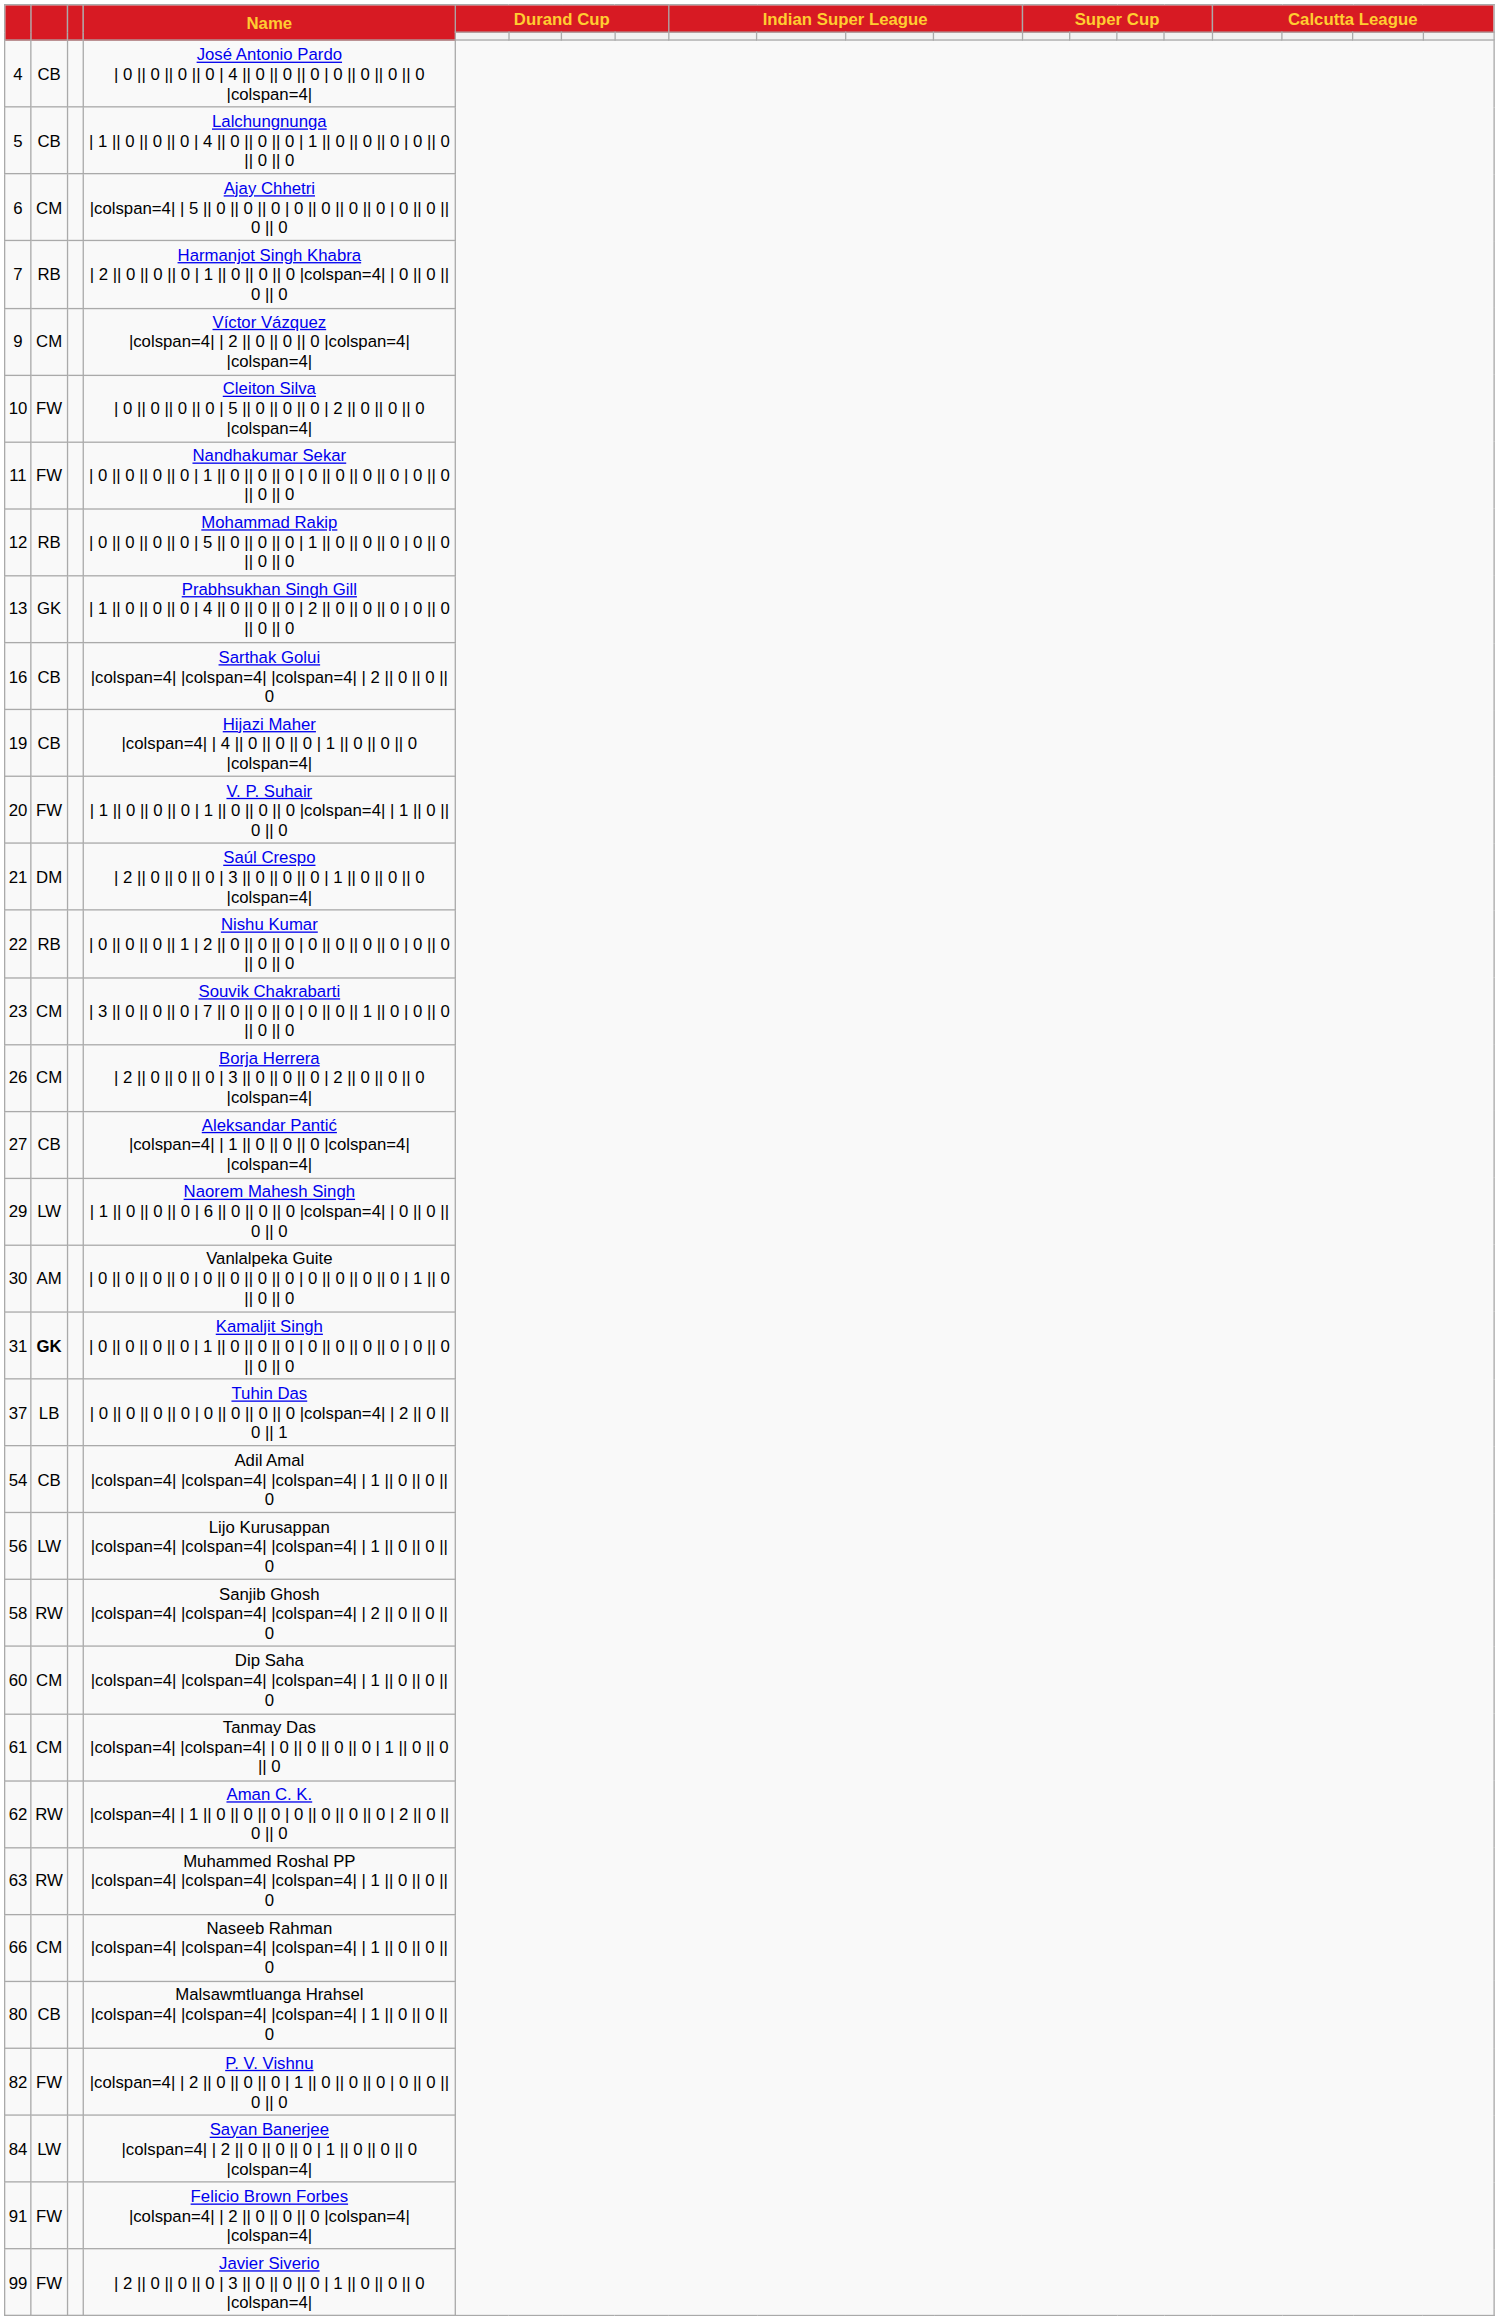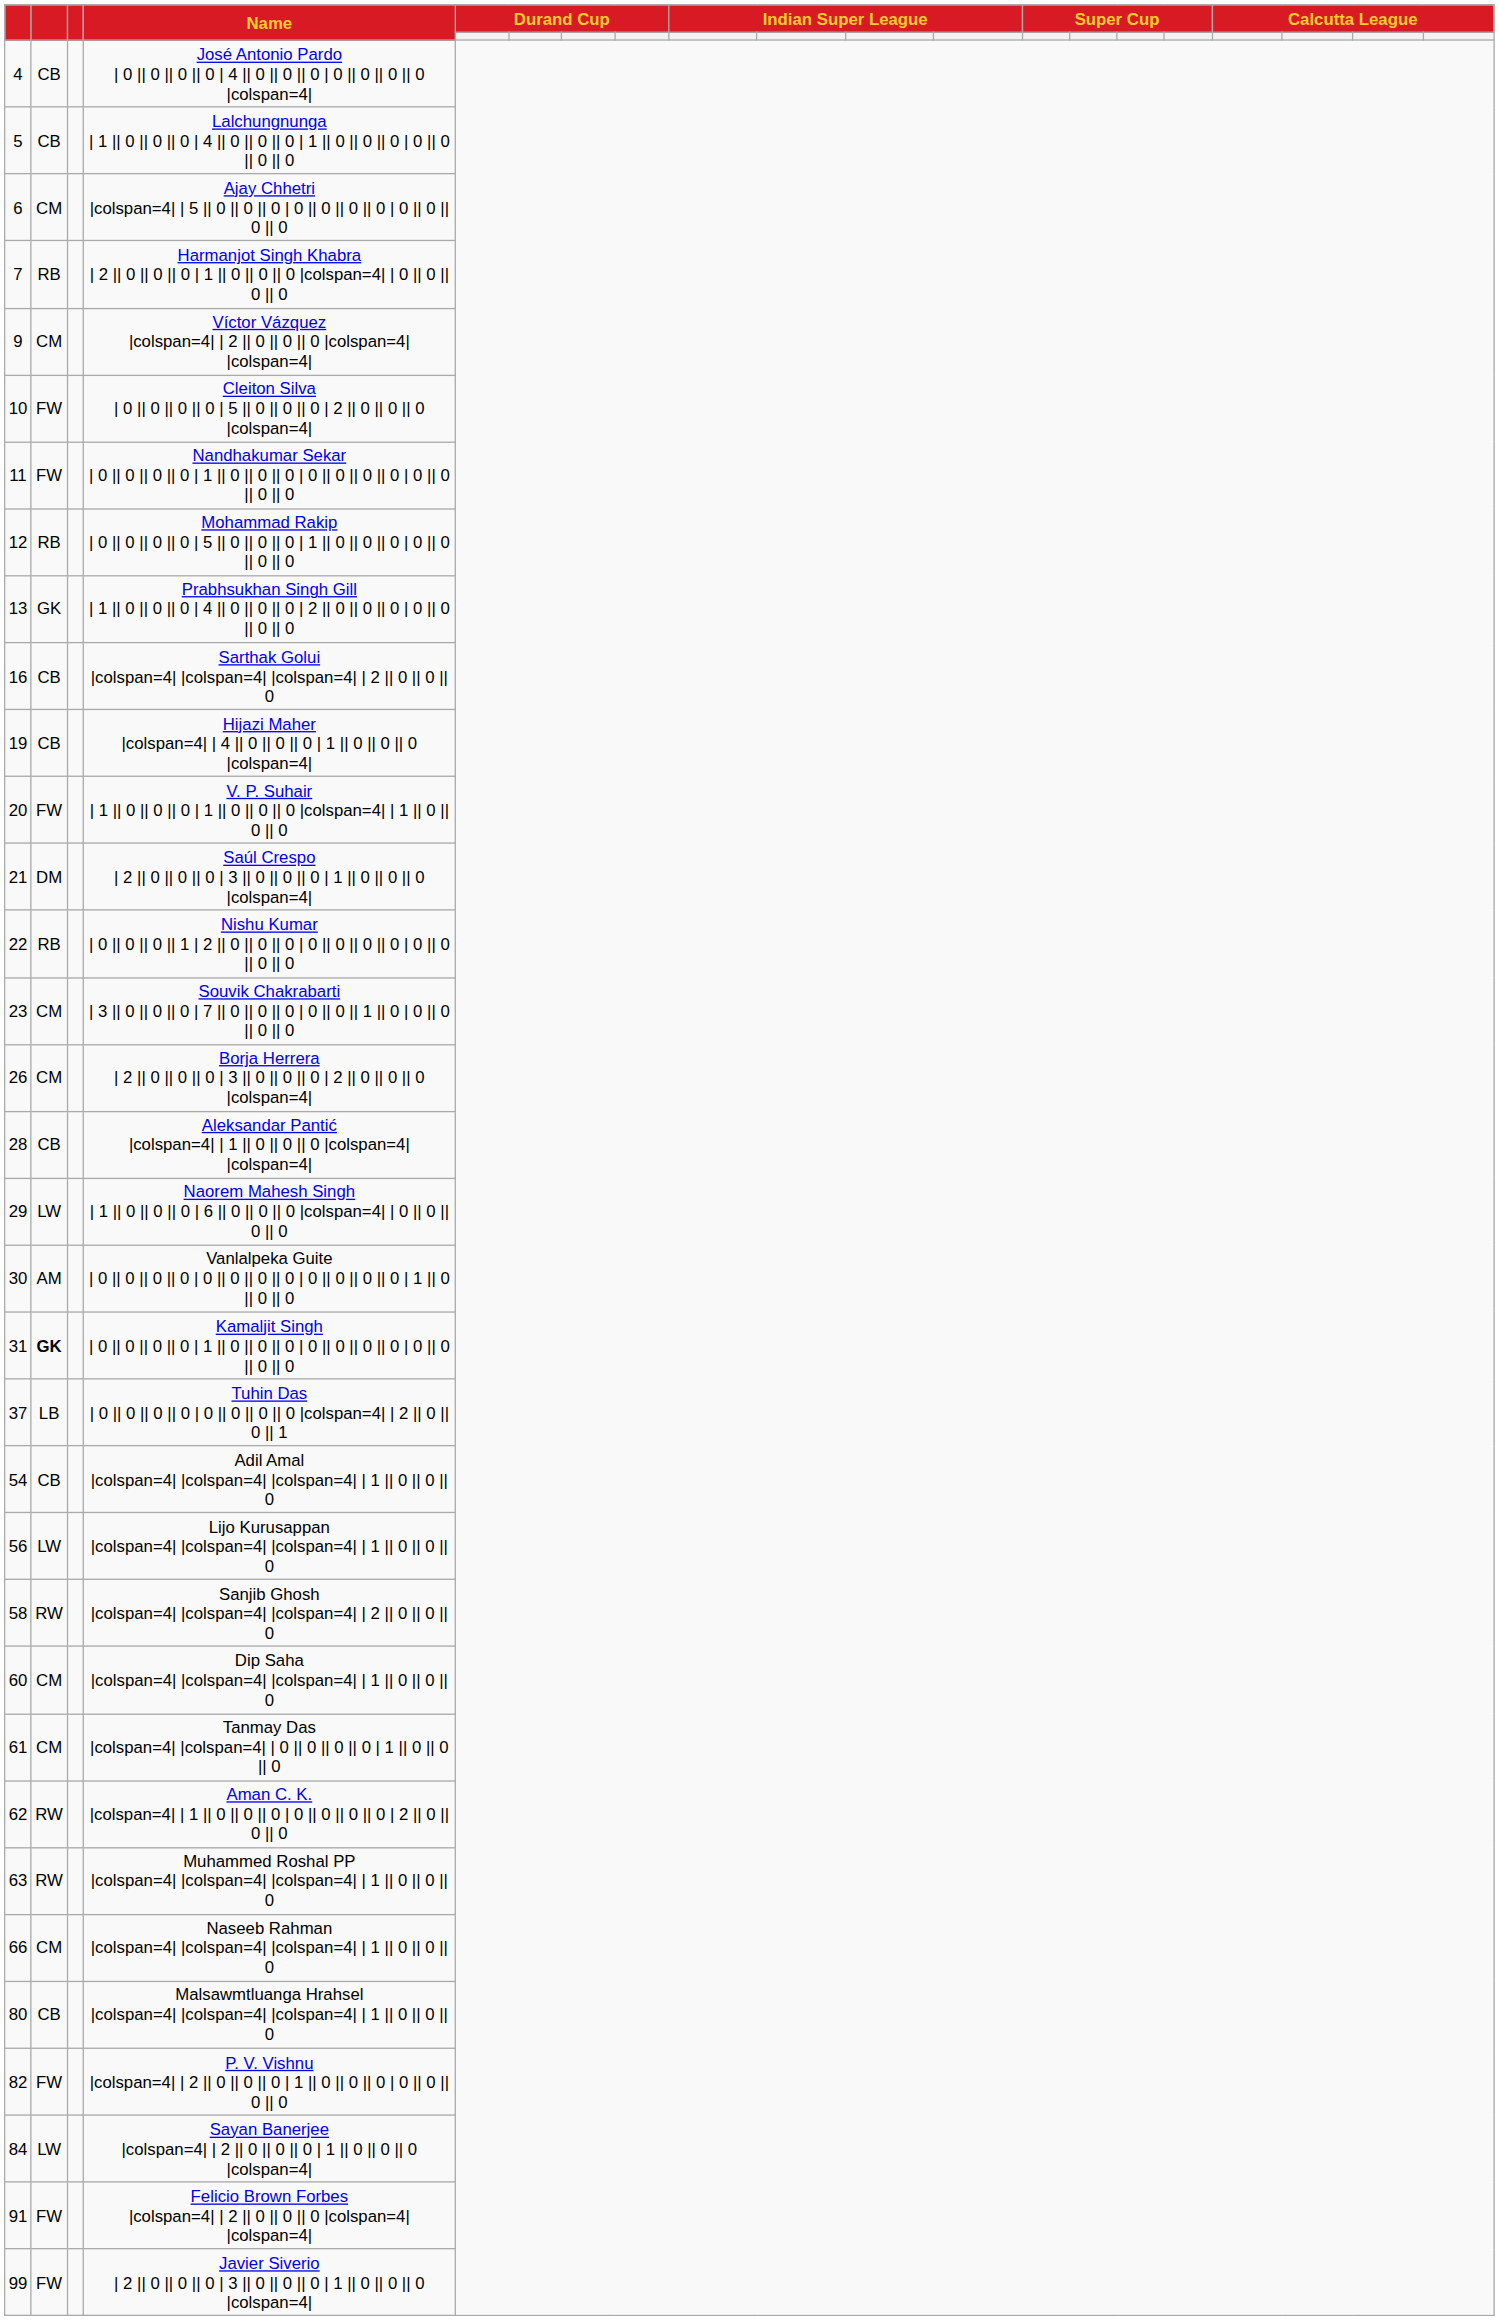row 19 | column 1: 27 -> 28
